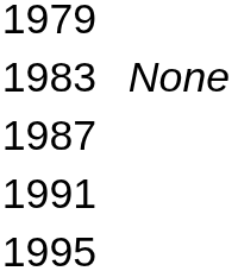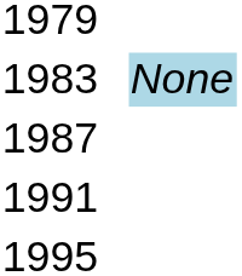1983 | column 2: no background -> lightblue background
